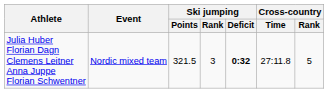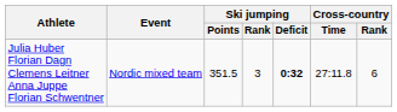row 3 | Ski jumping / Points: 321.5 -> 351.5
row 3 | Cross-country / Rank: 5 -> 6
